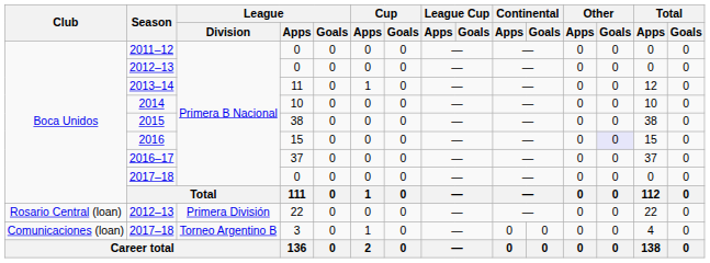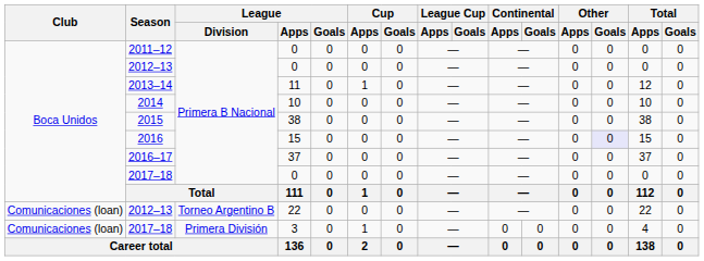2012–13 / 22 | Club: Rosario Central (loan) -> Comunicaciones (loan)
2012–13 / 22 | League / Division: Primera División -> Torneo Argentino B
2017–18 / 3 | League / Division: Torneo Argentino B -> Primera División
